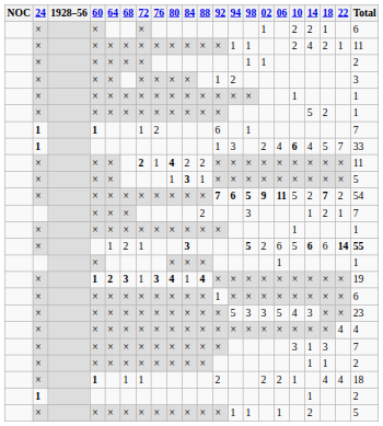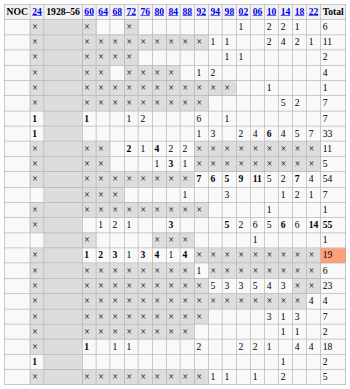row 5 | Total: 3 -> 4
row 7 | Total: 1 -> 7
row 12 | 22: 2 -> 4
row 13 | 88: 2 -> 1
row 17 | Total: no background -> lightsalmon background
